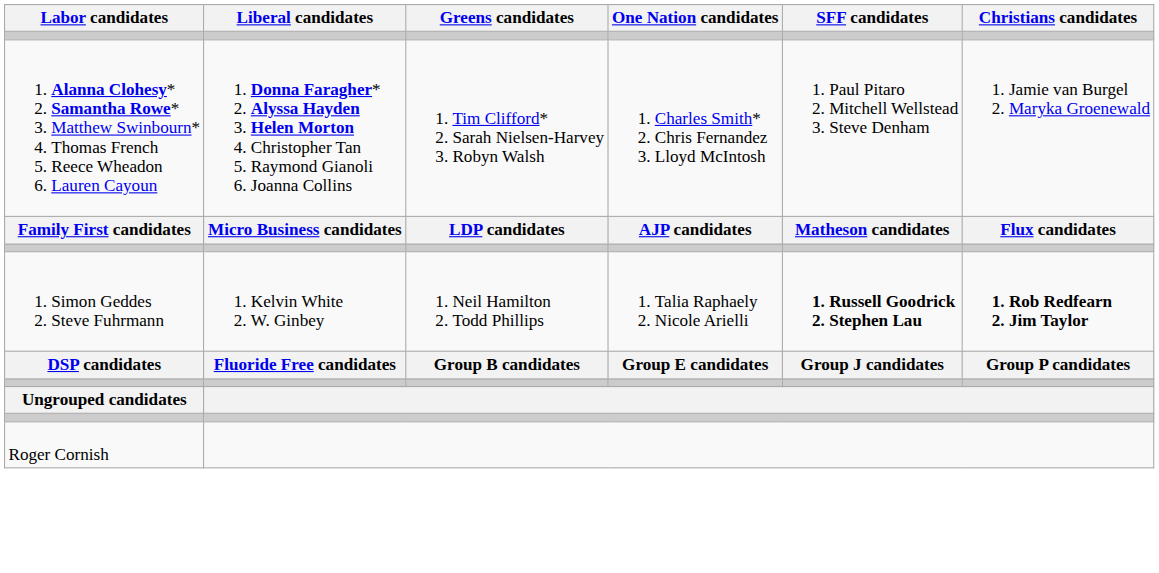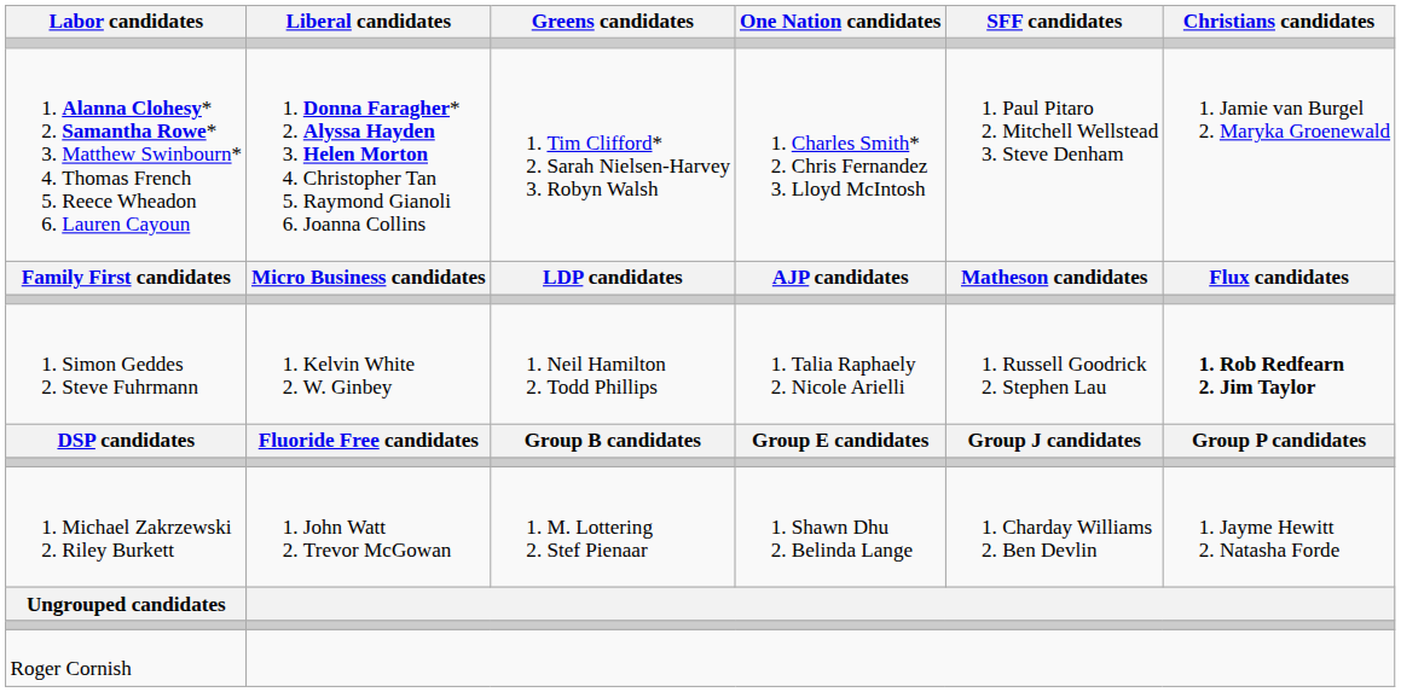Simon Geddes Steve Fuhrmann | SFF candidates: bold -> normal
+ row: Michael Zakrzewski Riley Burkett | John Watt Trevor McGowan | M. Lottering Stef Pienaar | Shawn Dhu Belinda Lange | Charday Williams Ben Devlin | Jayme Hewitt Natasha Forde
